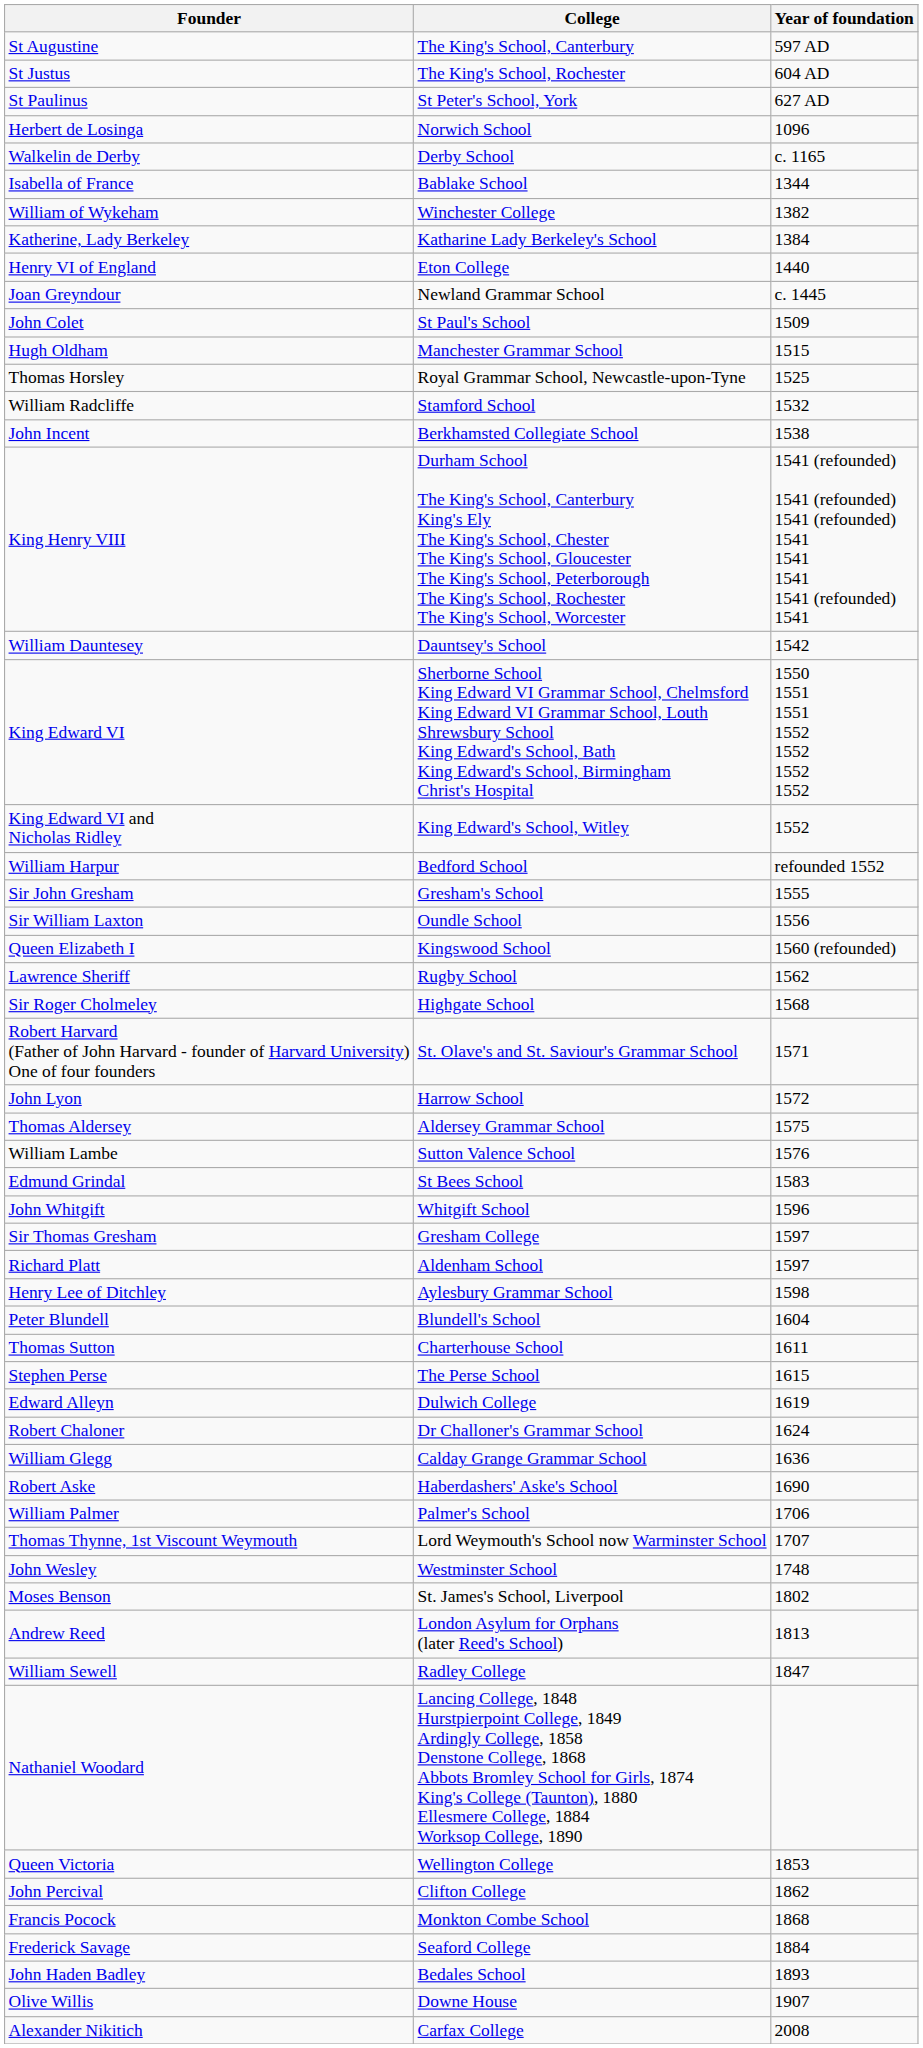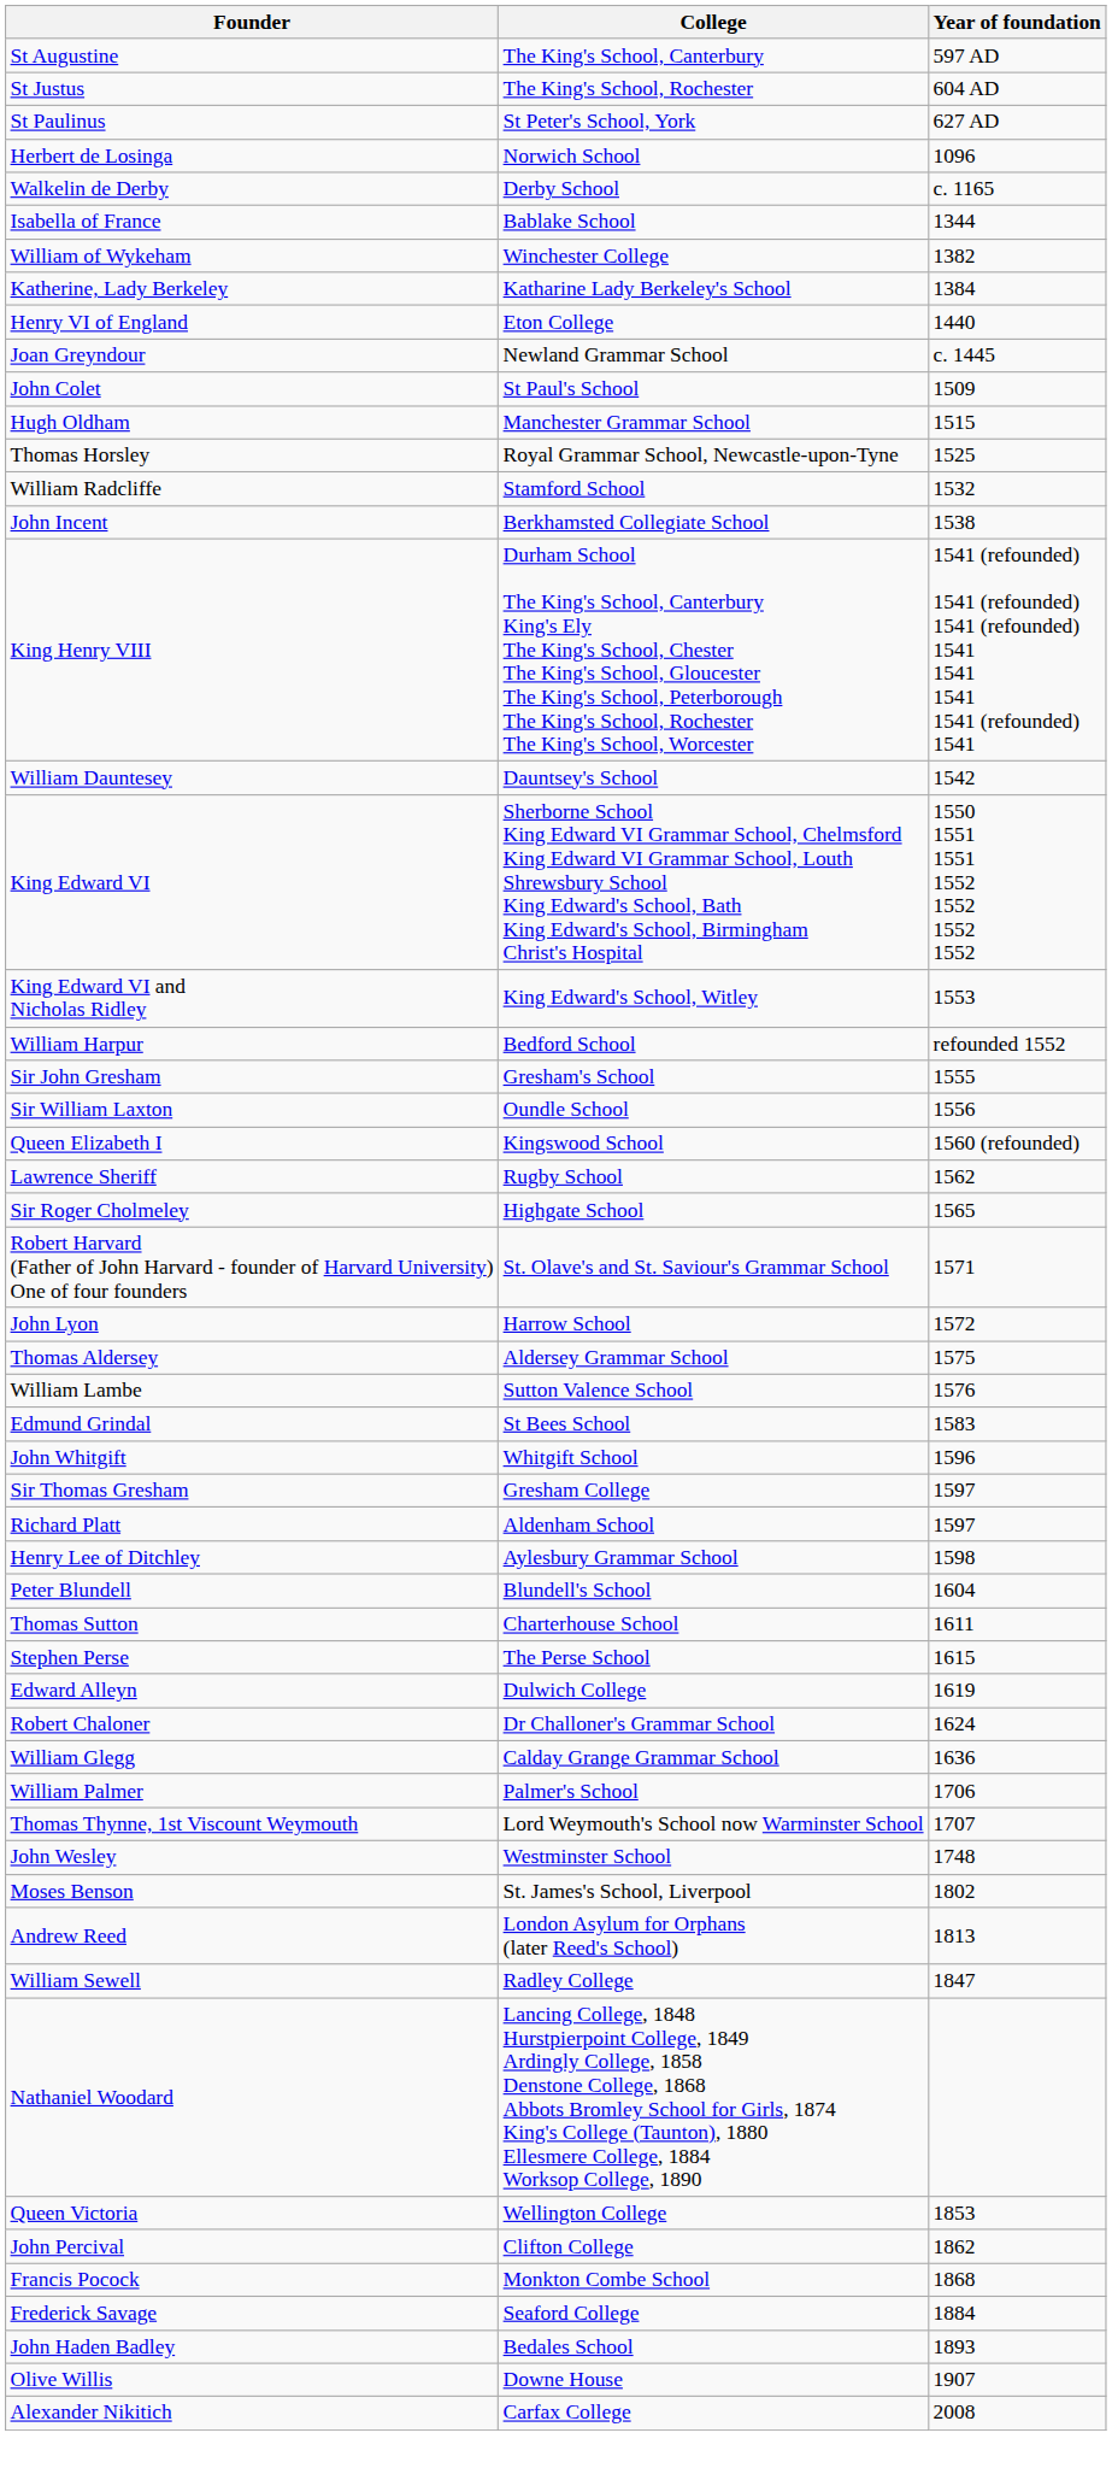King Edward VI and Nicholas Ridley | Year of foundation: 1552 -> 1553
Sir Roger Cholmeley | Year of foundation: 1568 -> 1565
- row: Robert Aske | Haberdashers' Aske's School | 1690
